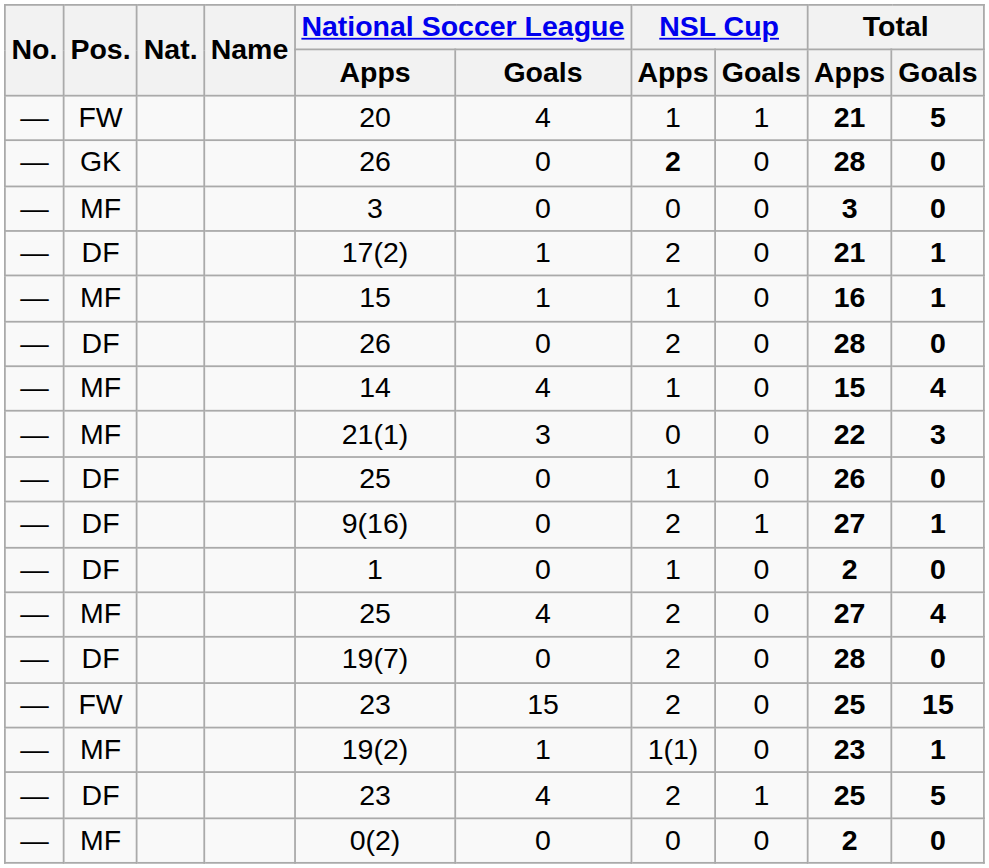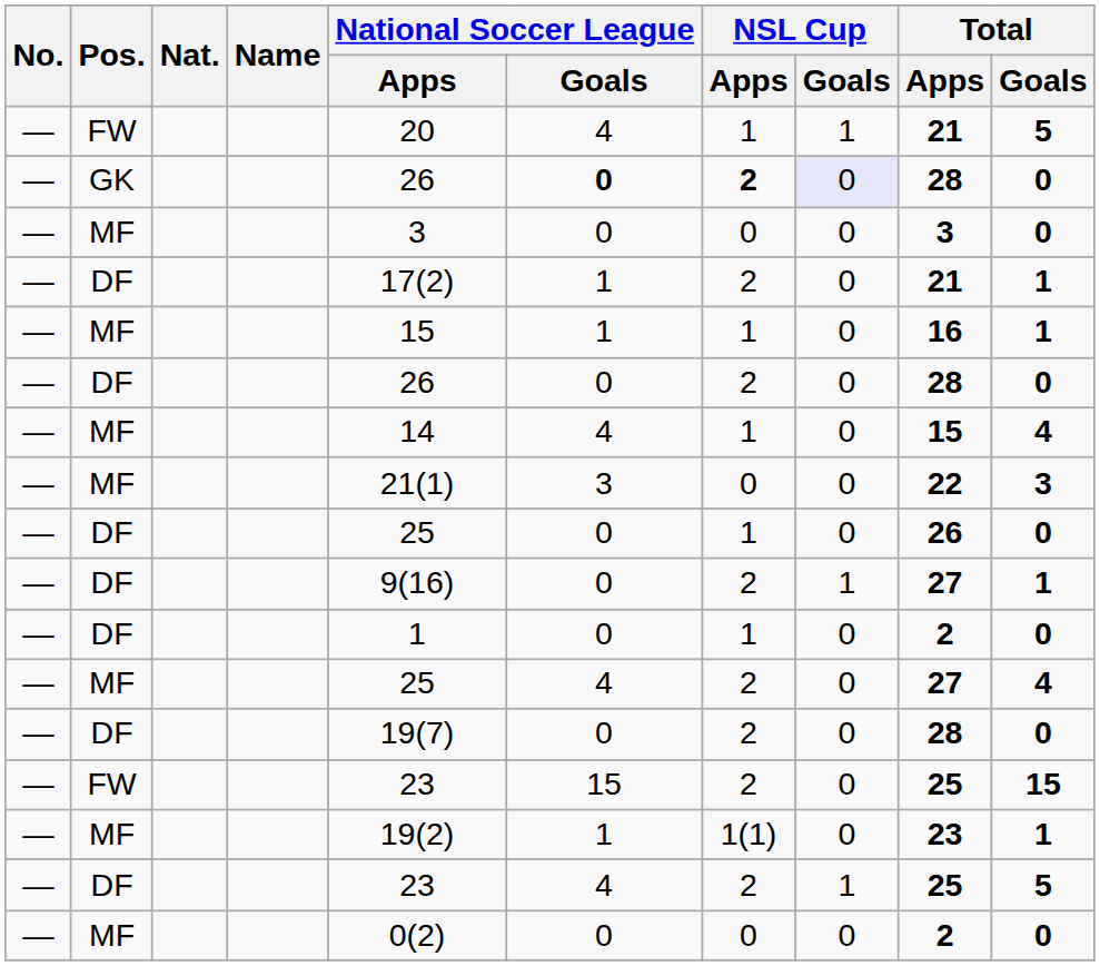GK | National Soccer League / Goals: normal -> bold
GK | NSL Cup / Goals: no background -> lavender background
